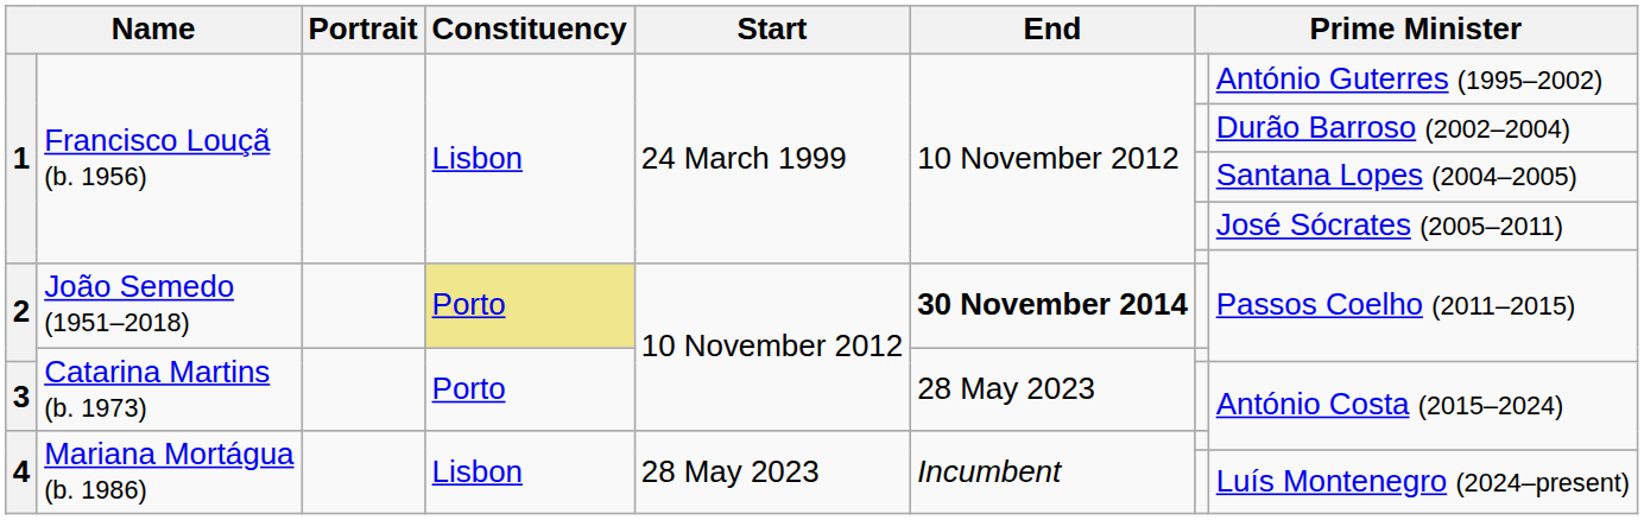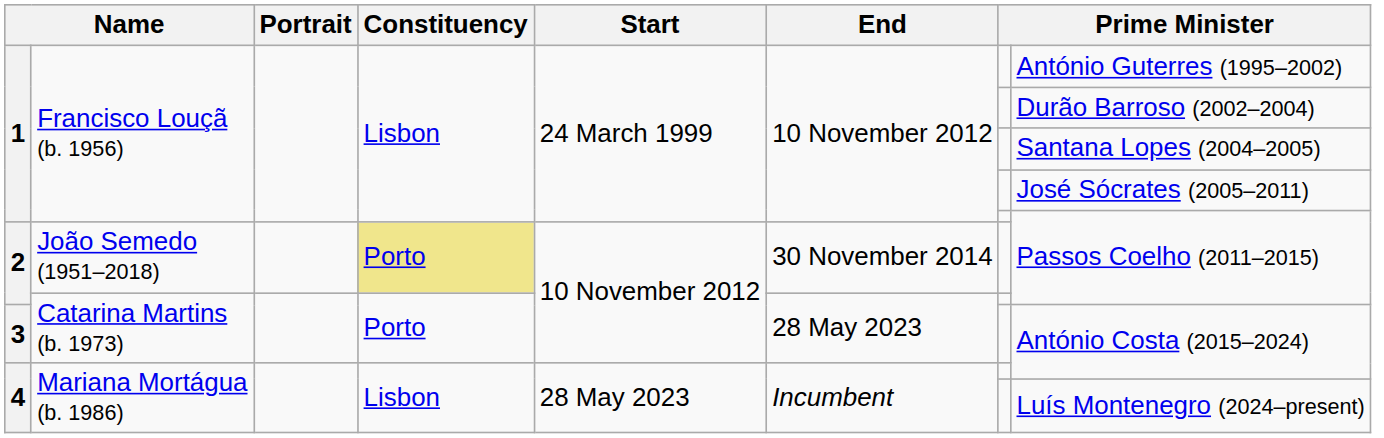2 / João Semedo (1951–2018) | End: bold -> normal
